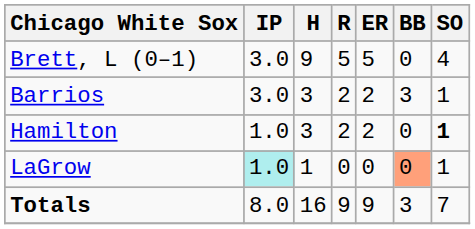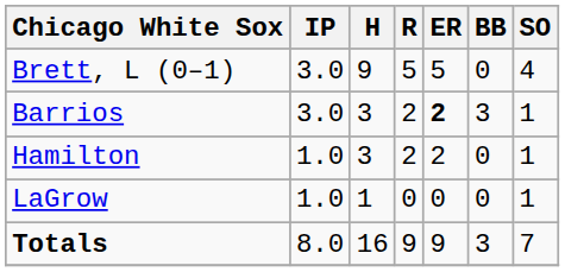Barrios | ER: normal -> bold
Hamilton | SO: bold -> normal
LaGrow | IP: paleturquoise background -> no background
LaGrow | BB: lightsalmon background -> no background
